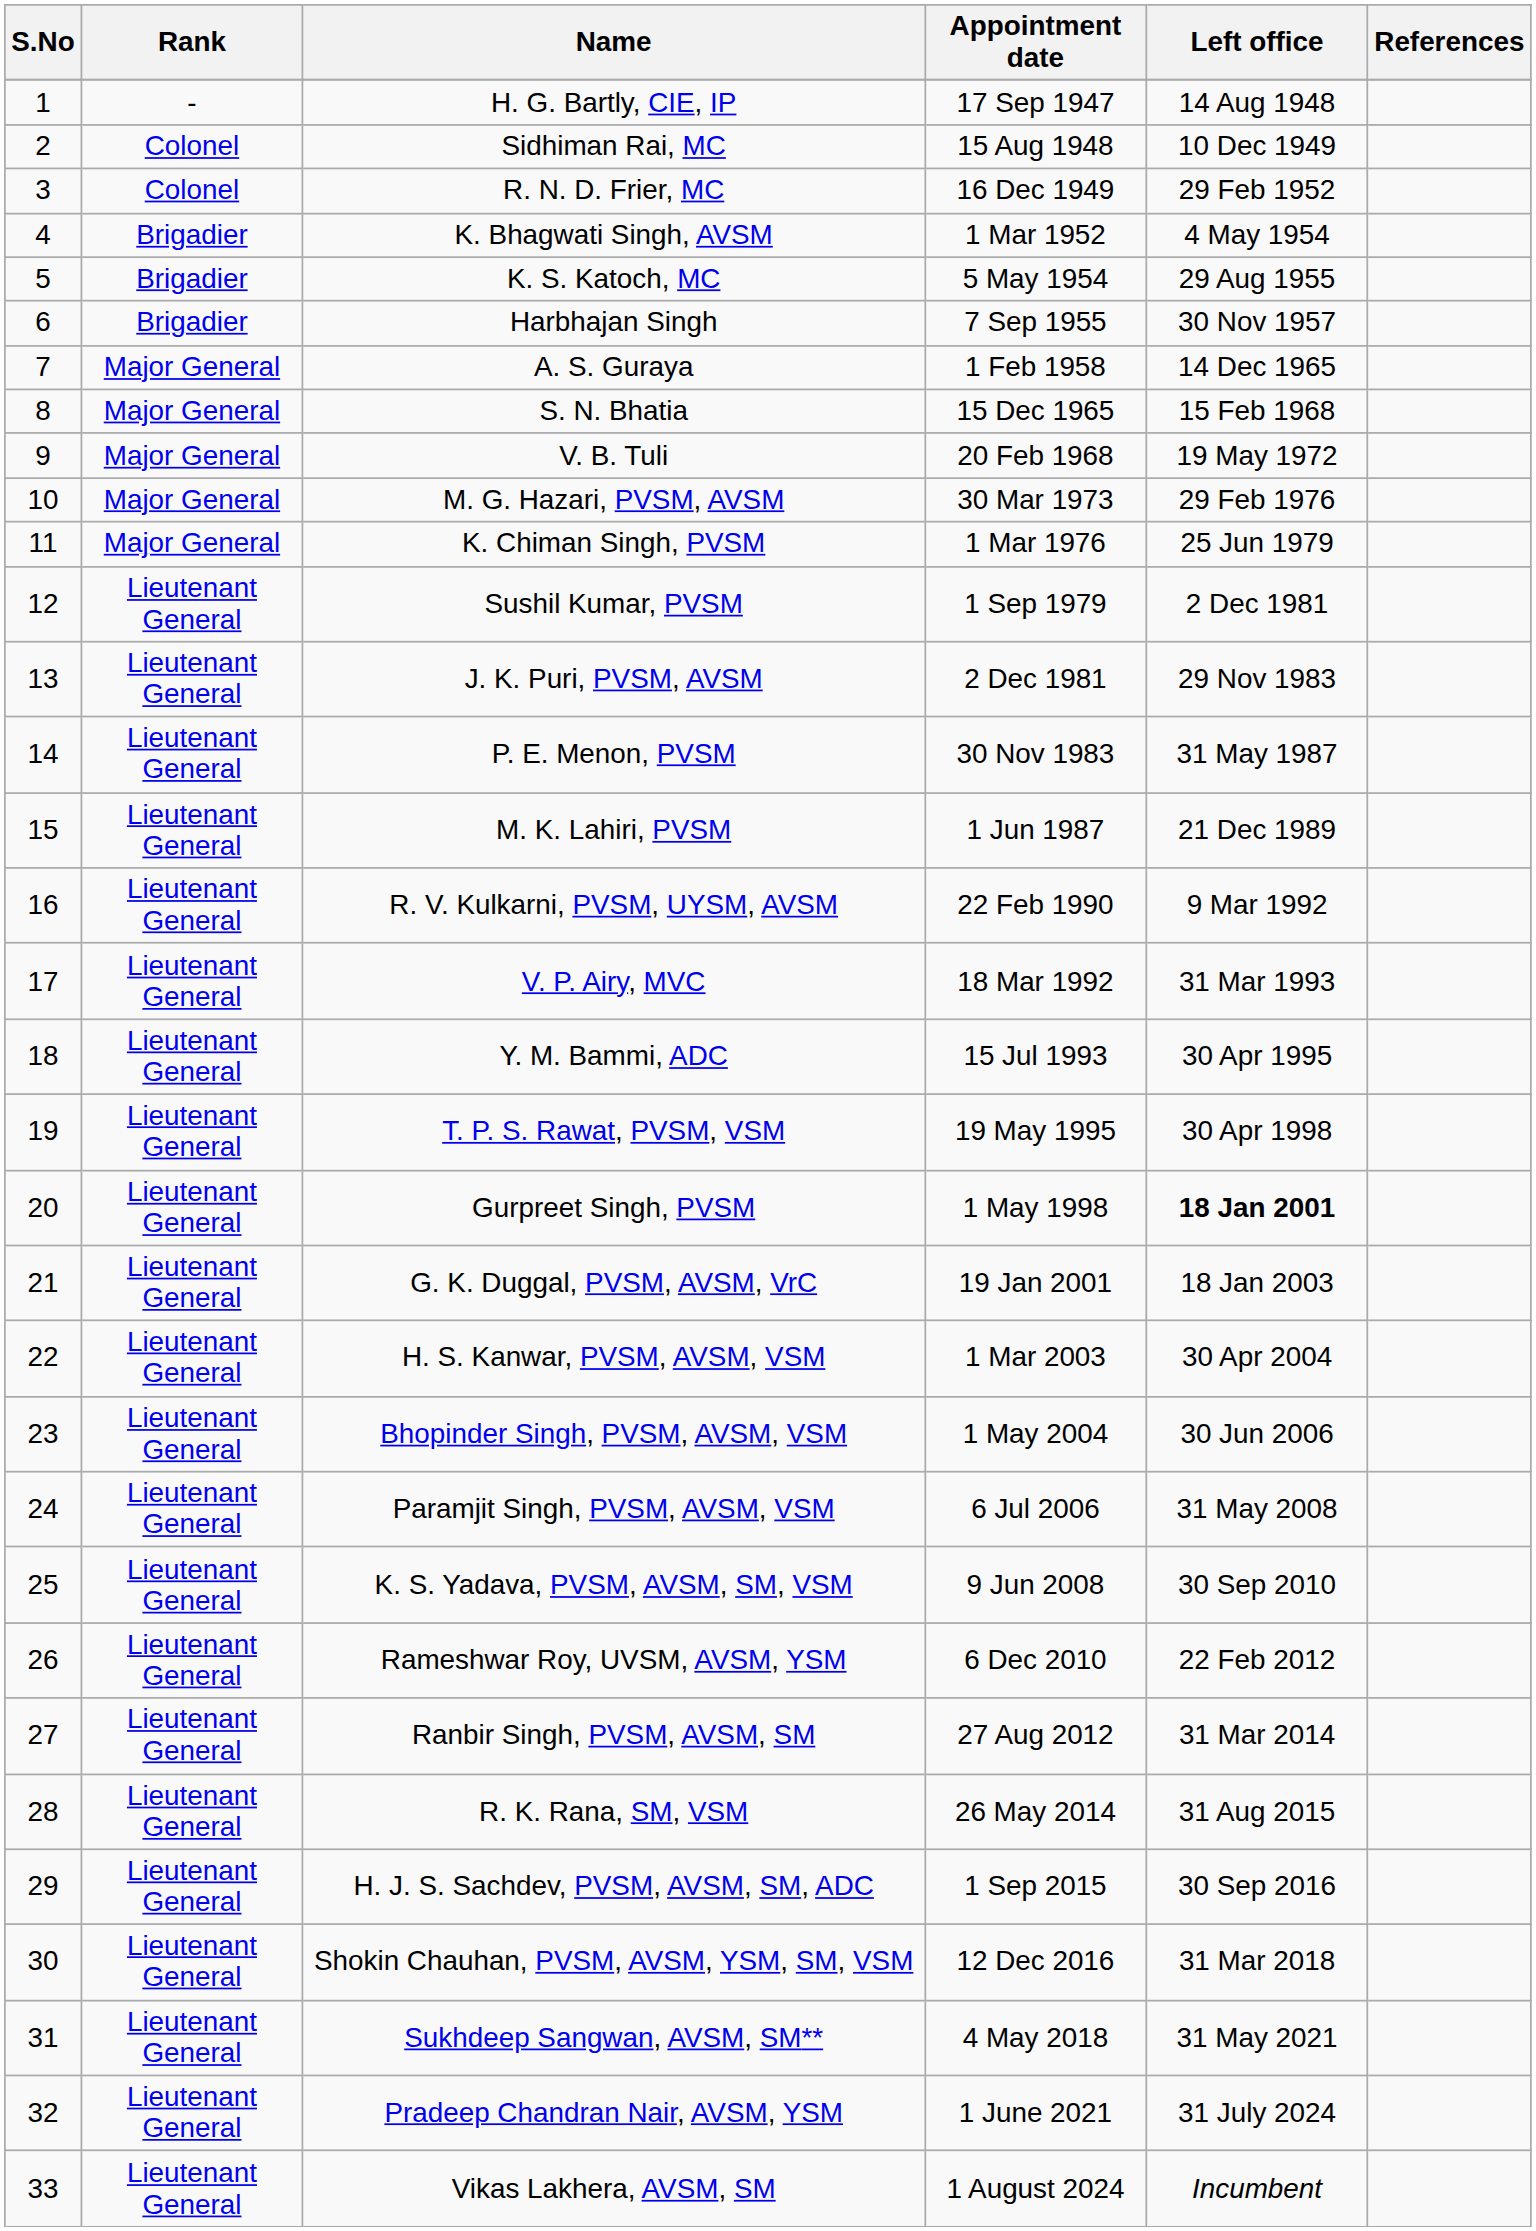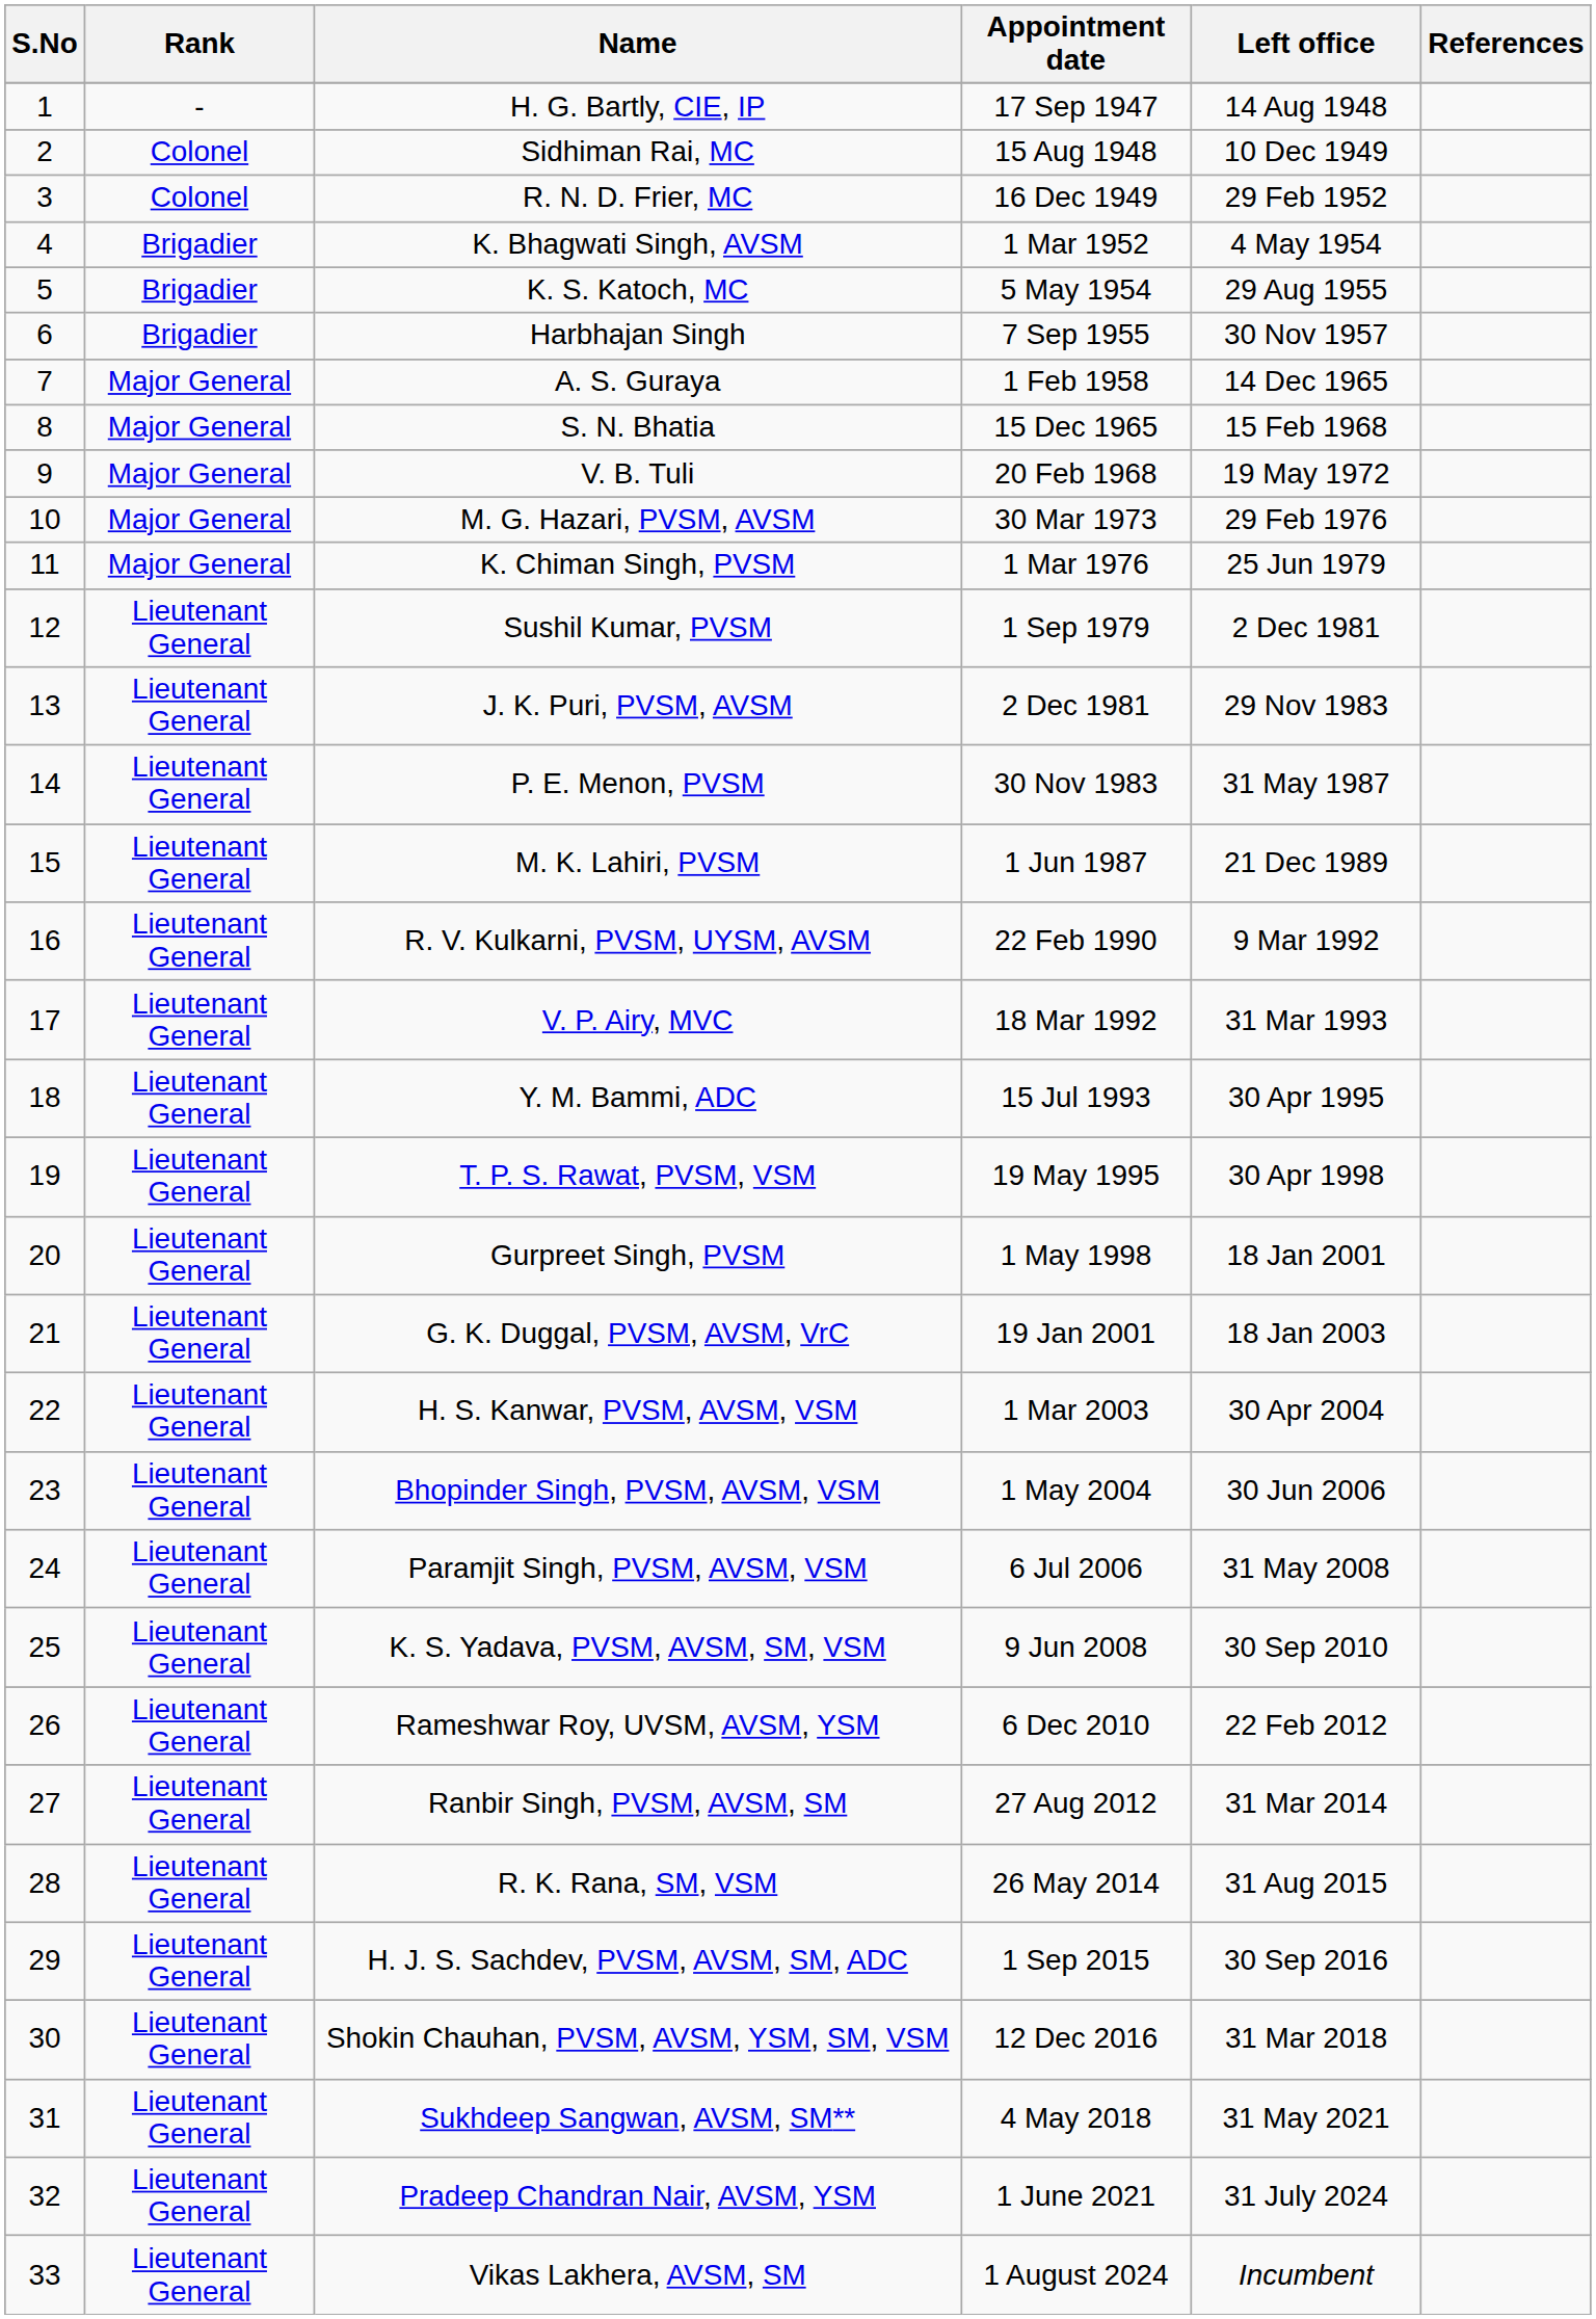Gurpreet Singh, PVSM | Left office: bold -> normal
